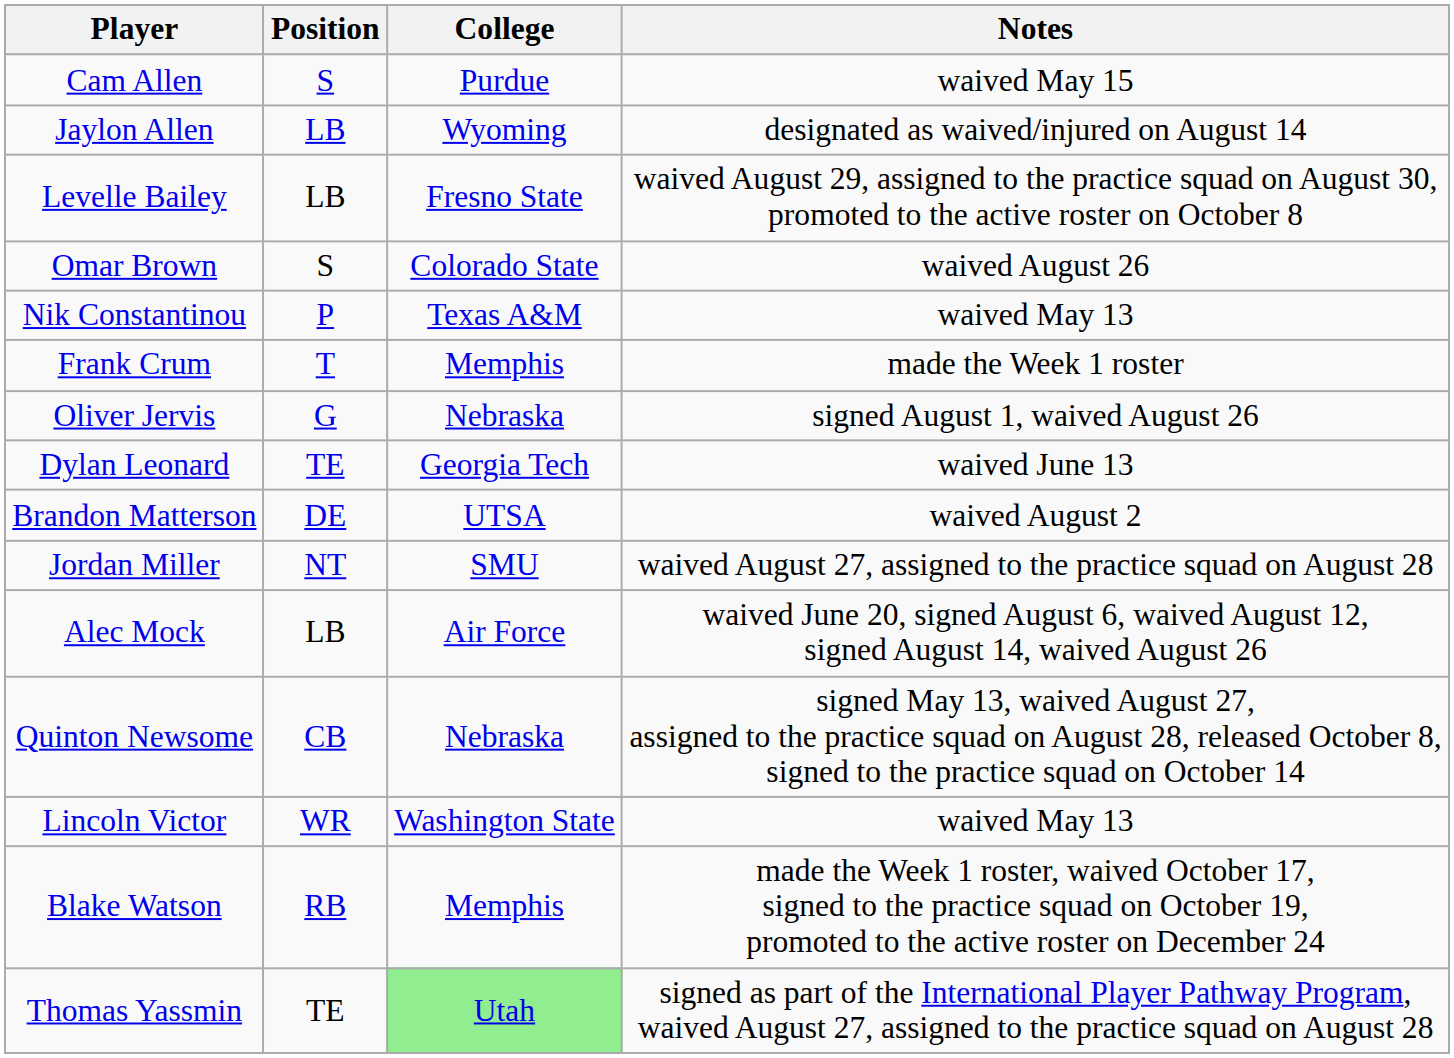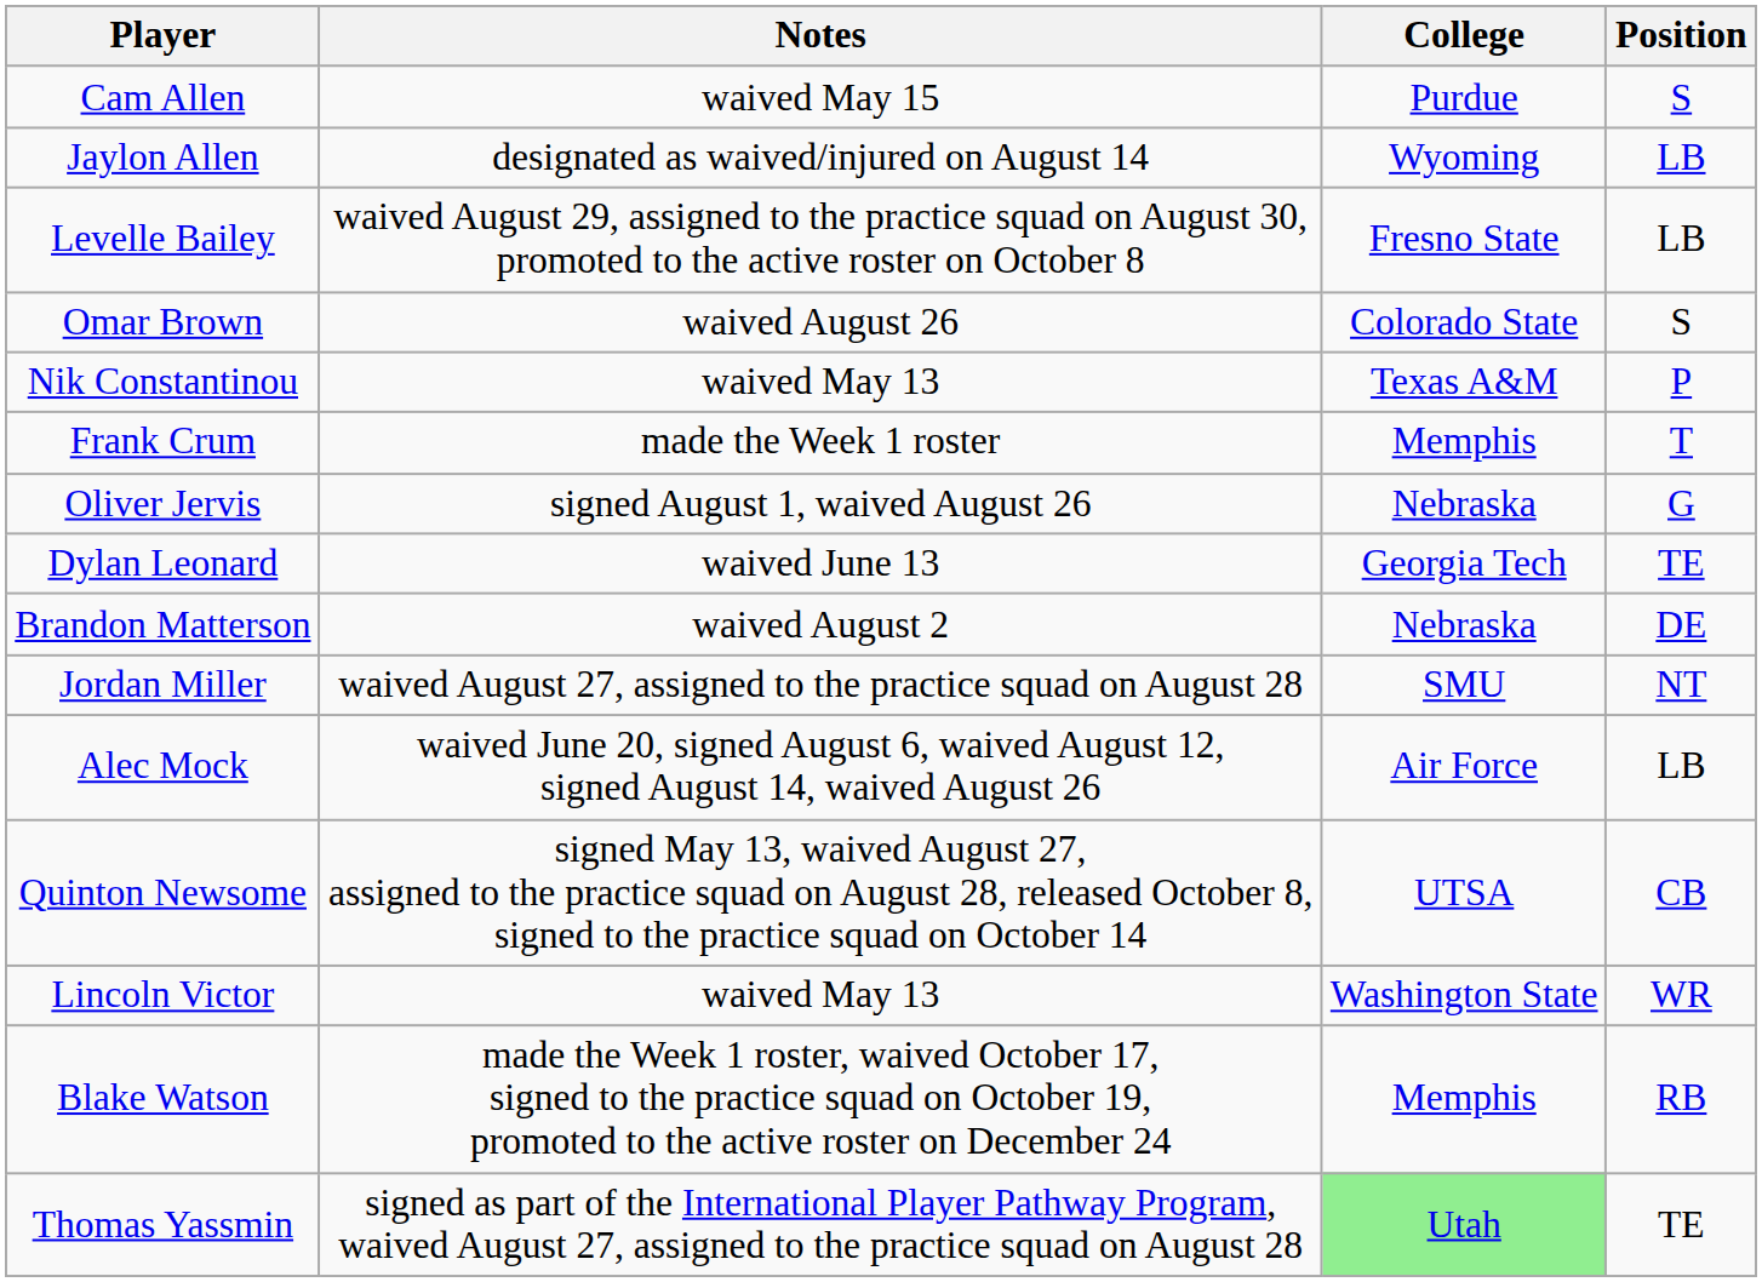columns swapped: Position <-> Notes
Brandon Matterson | College: UTSA -> Nebraska
Quinton Newsome | College: Nebraska -> UTSA
